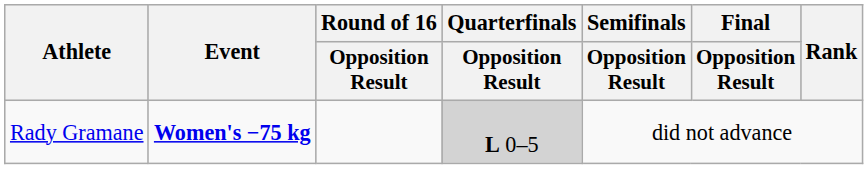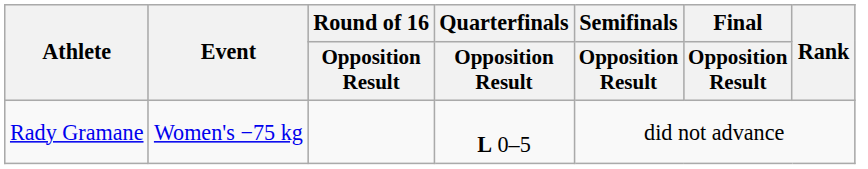Rady Gramane | Event: bold -> normal
Rady Gramane | Quarterfinals / Opposition Result: lightgrey background -> no background
